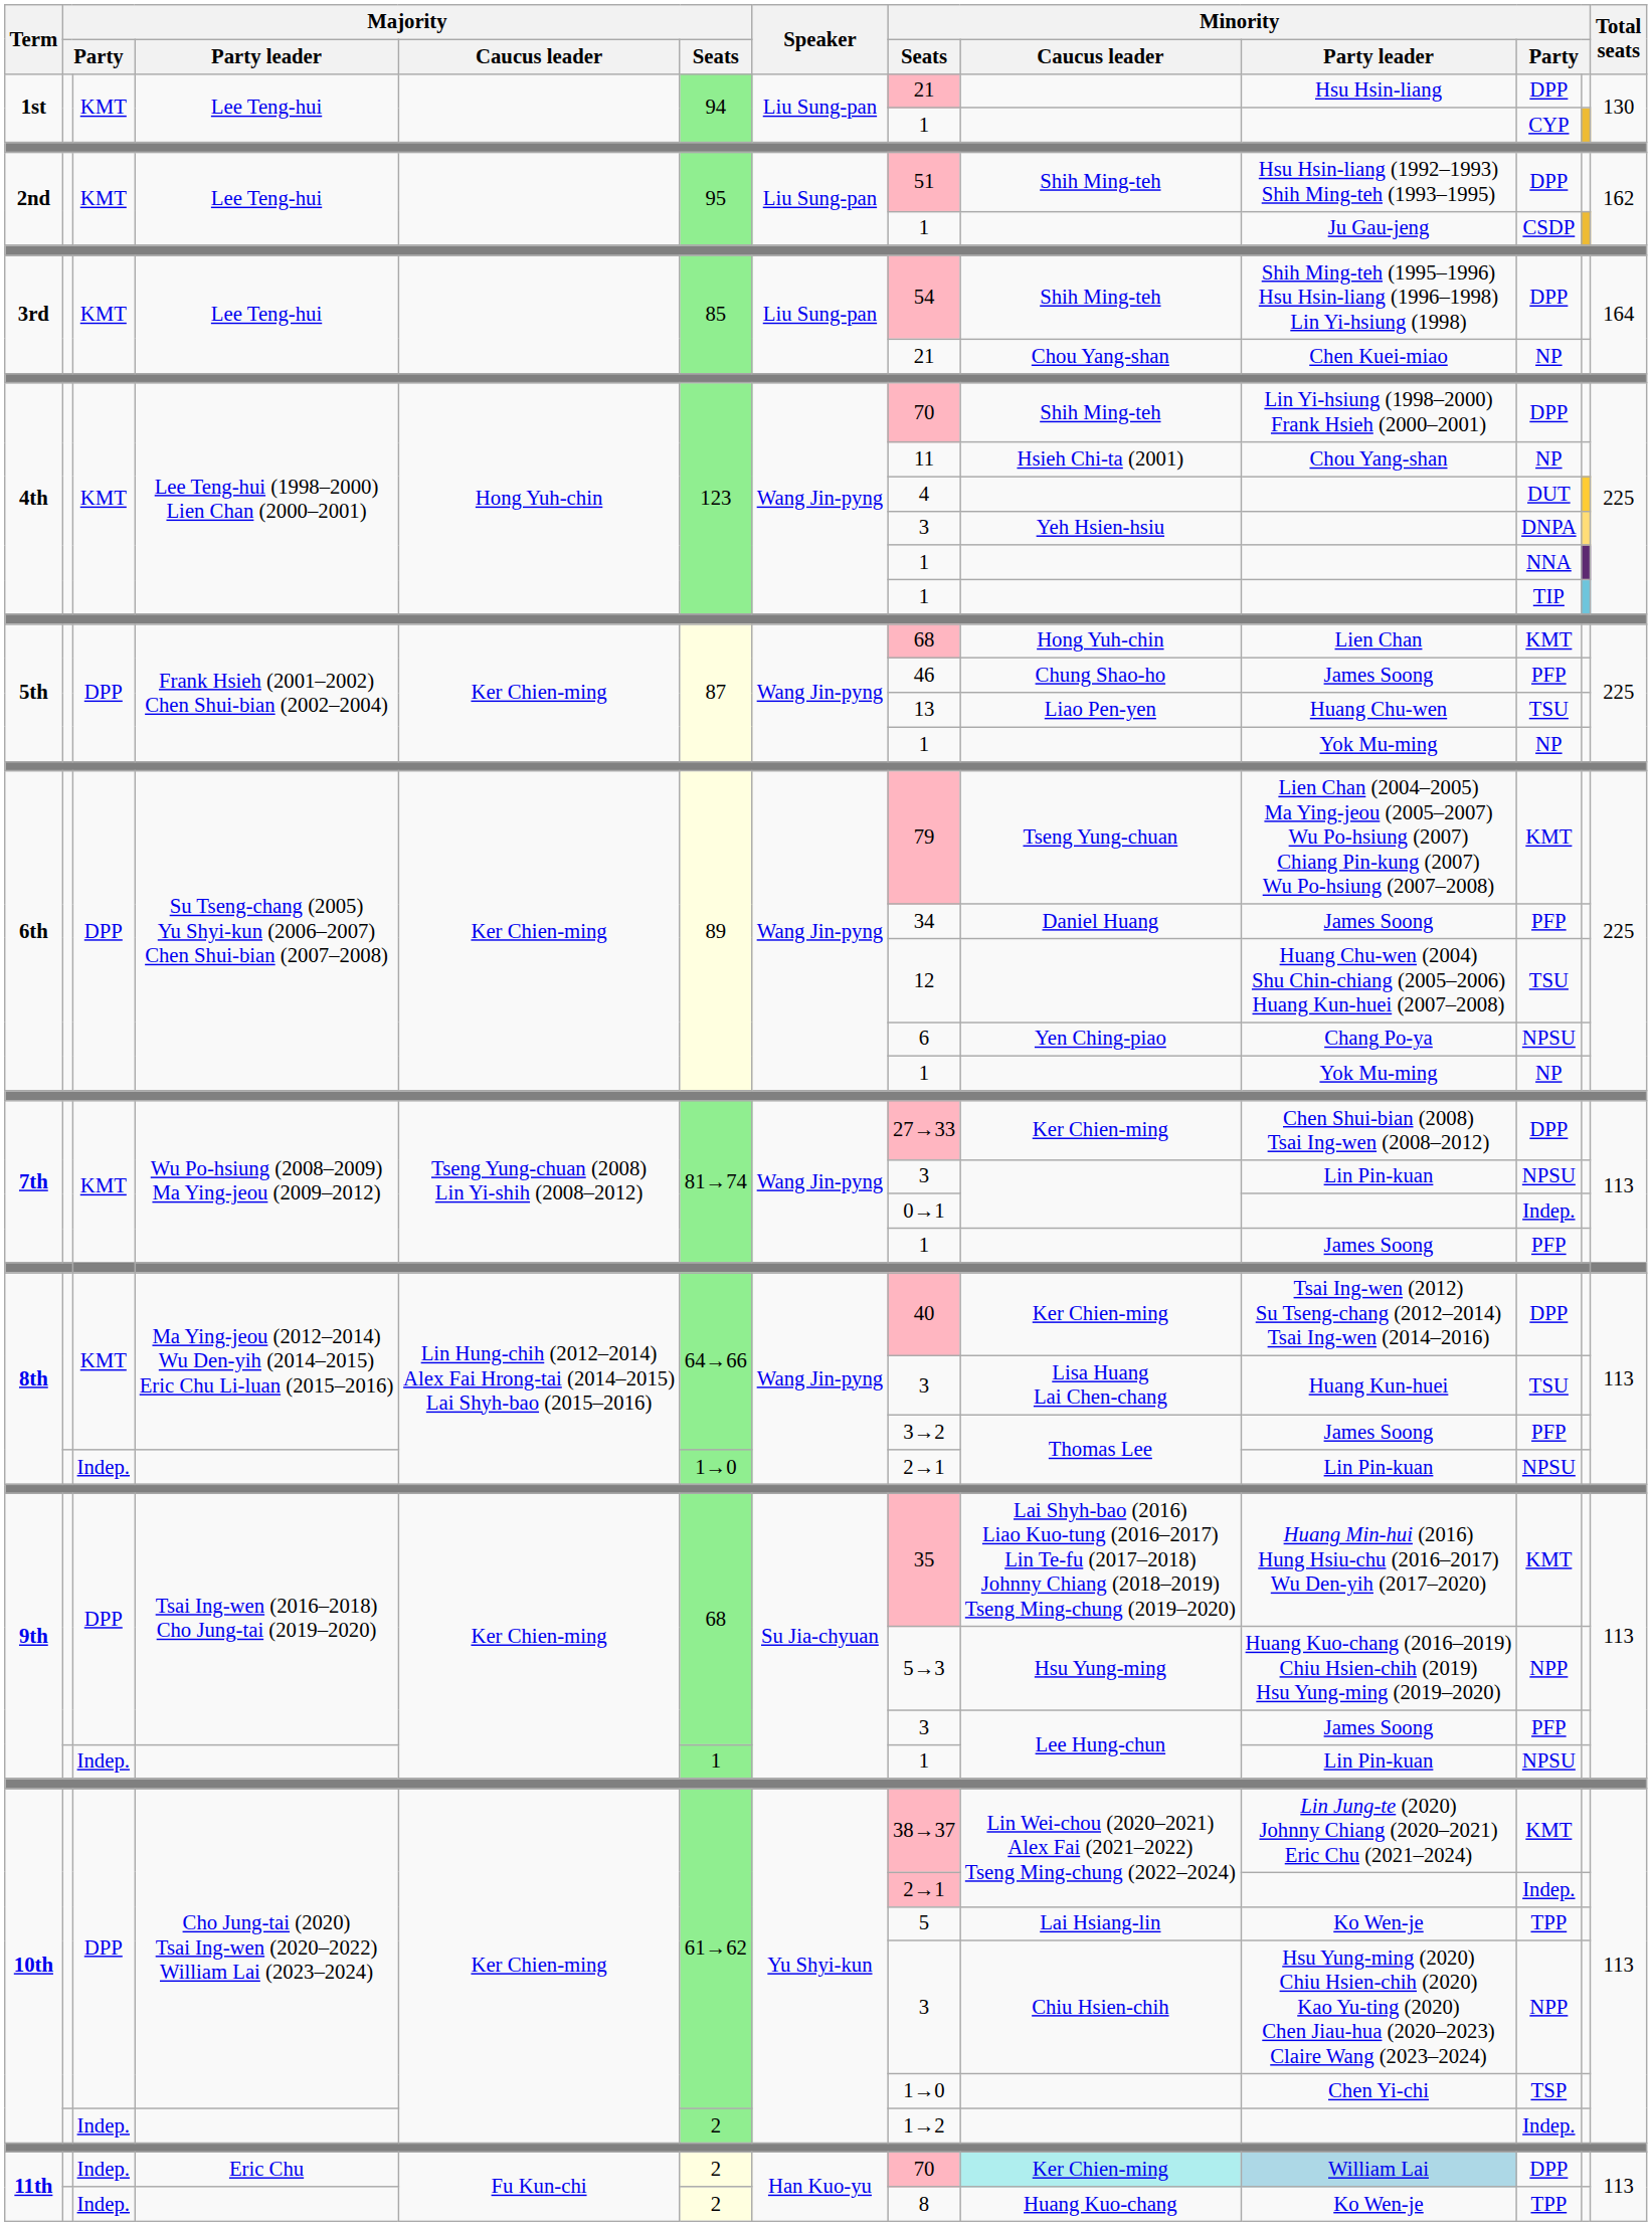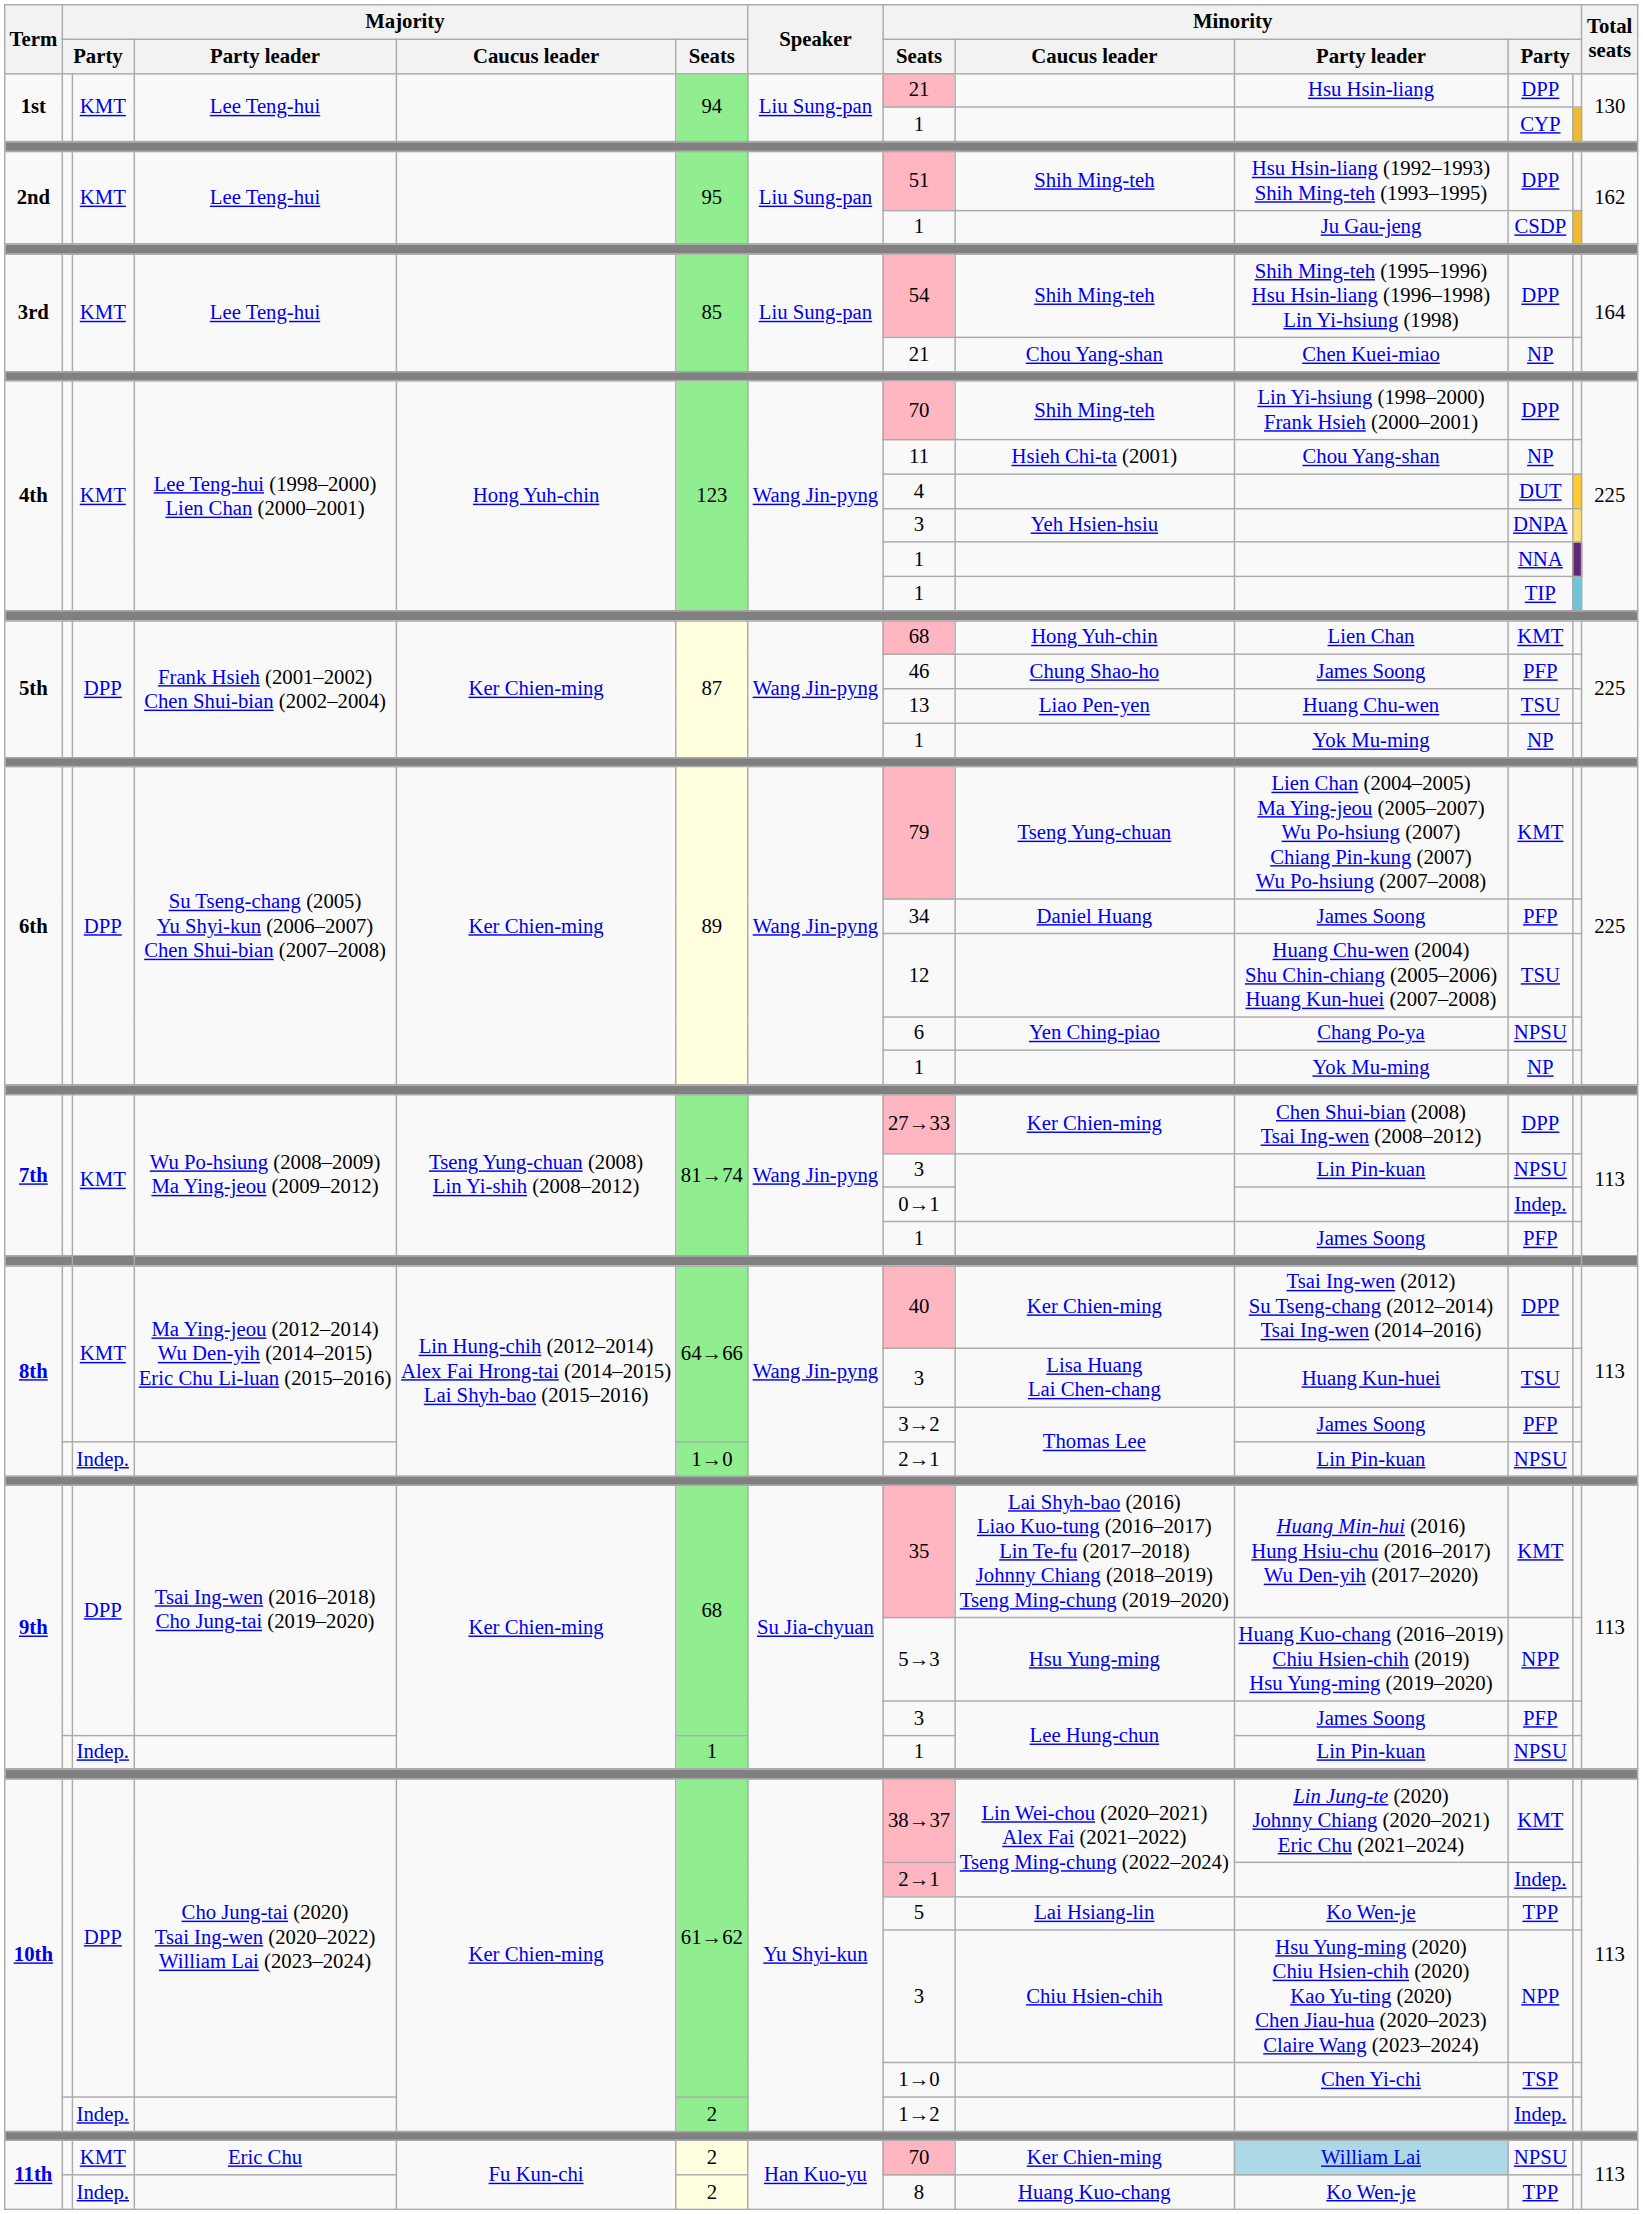11th / Eric Chu | column 3: Indep. -> KMT
11th / Eric Chu | Minority / Caucus leader: paleturquoise background -> no background
11th / Eric Chu | column 11: DPP -> NPSU
